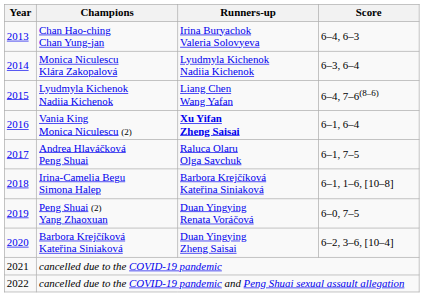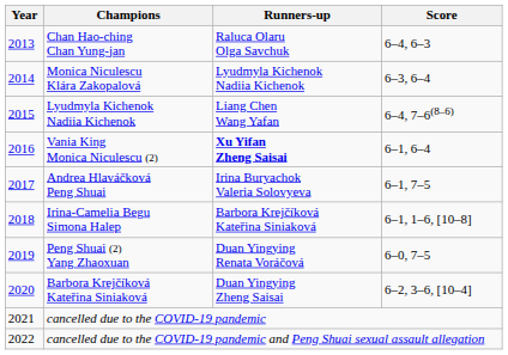Chan Hao-ching Chan Yung-jan | Runners-up: Irina Buryachok Valeria Solovyeva -> Raluca Olaru Olga Savchuk
Andrea Hlaváčková Peng Shuai | Runners-up: Raluca Olaru Olga Savchuk -> Irina Buryachok Valeria Solovyeva
